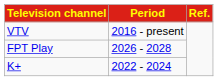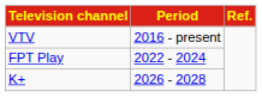FPT Play | Period: 2026 - 2028 -> 2022 - 2024
K+ | Period: 2022 - 2024 -> 2026 - 2028
